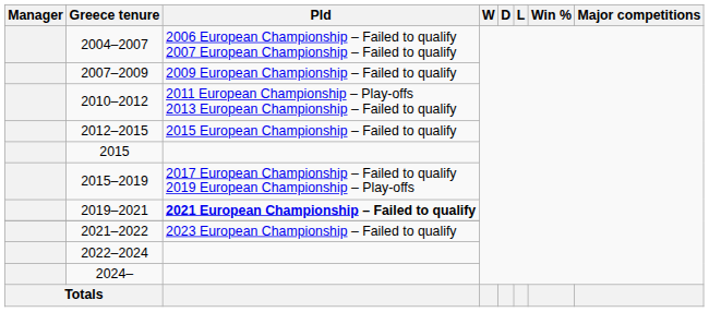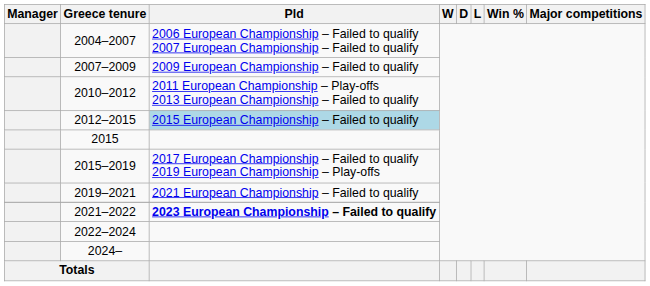2012–2015 | Pld: no background -> lightblue background
2019–2021 | Pld: bold -> normal
2021–2022 | Pld: normal -> bold
